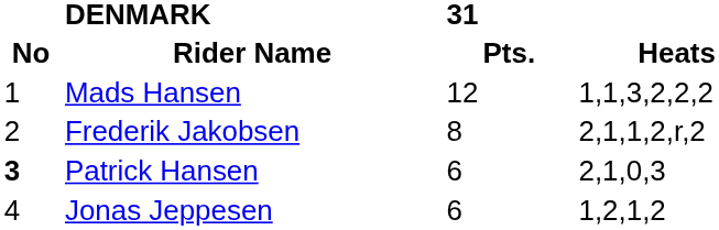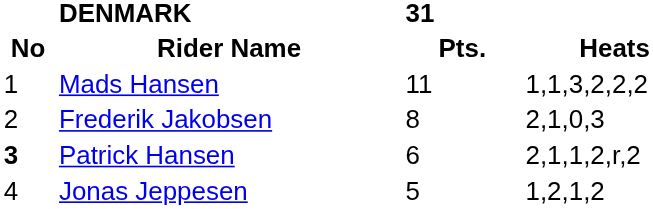Mads Hansen | 31 / Pts.: 12 -> 11
Frederik Jakobsen | Heats: 2,1,1,2,r,2 -> 2,1,0,3
Patrick Hansen | Heats: 2,1,0,3 -> 2,1,1,2,r,2
Jonas Jeppesen | 31 / Pts.: 6 -> 5
